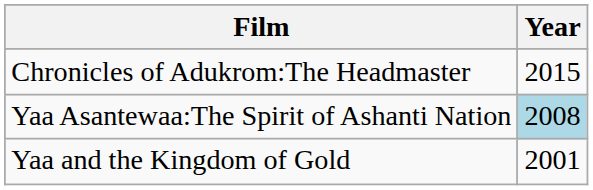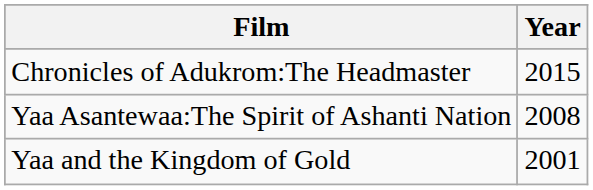Yaa Asantewaa:The Spirit of Ashanti Nation | Year: lightblue background -> no background
